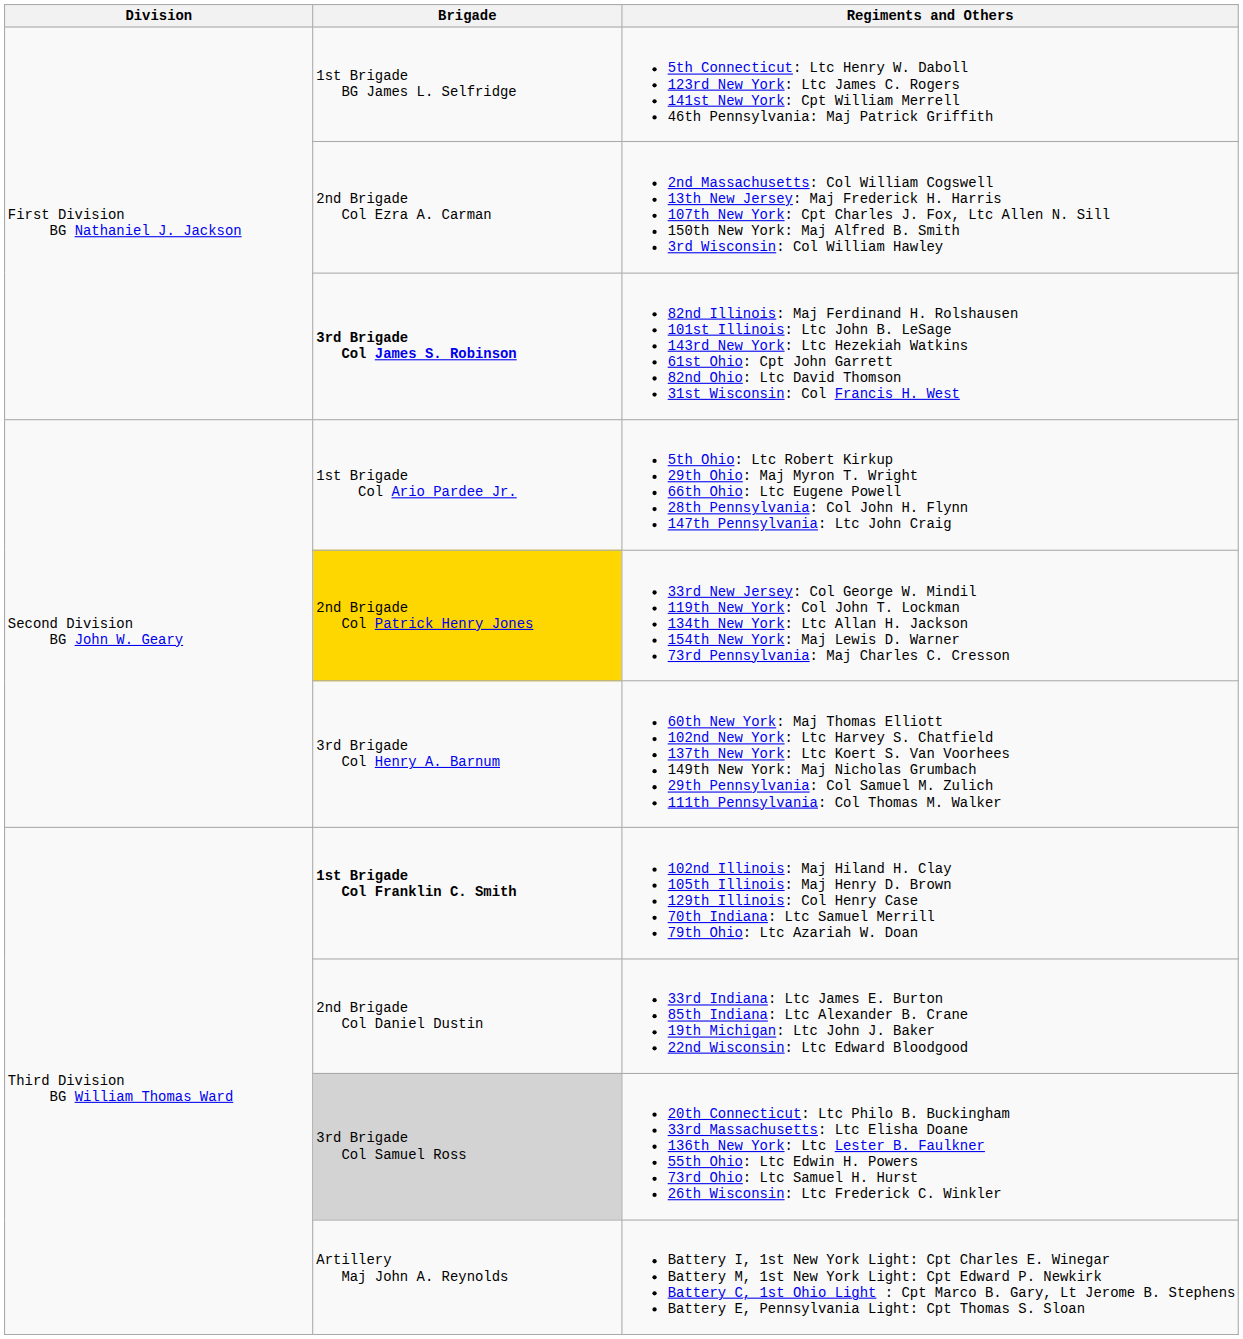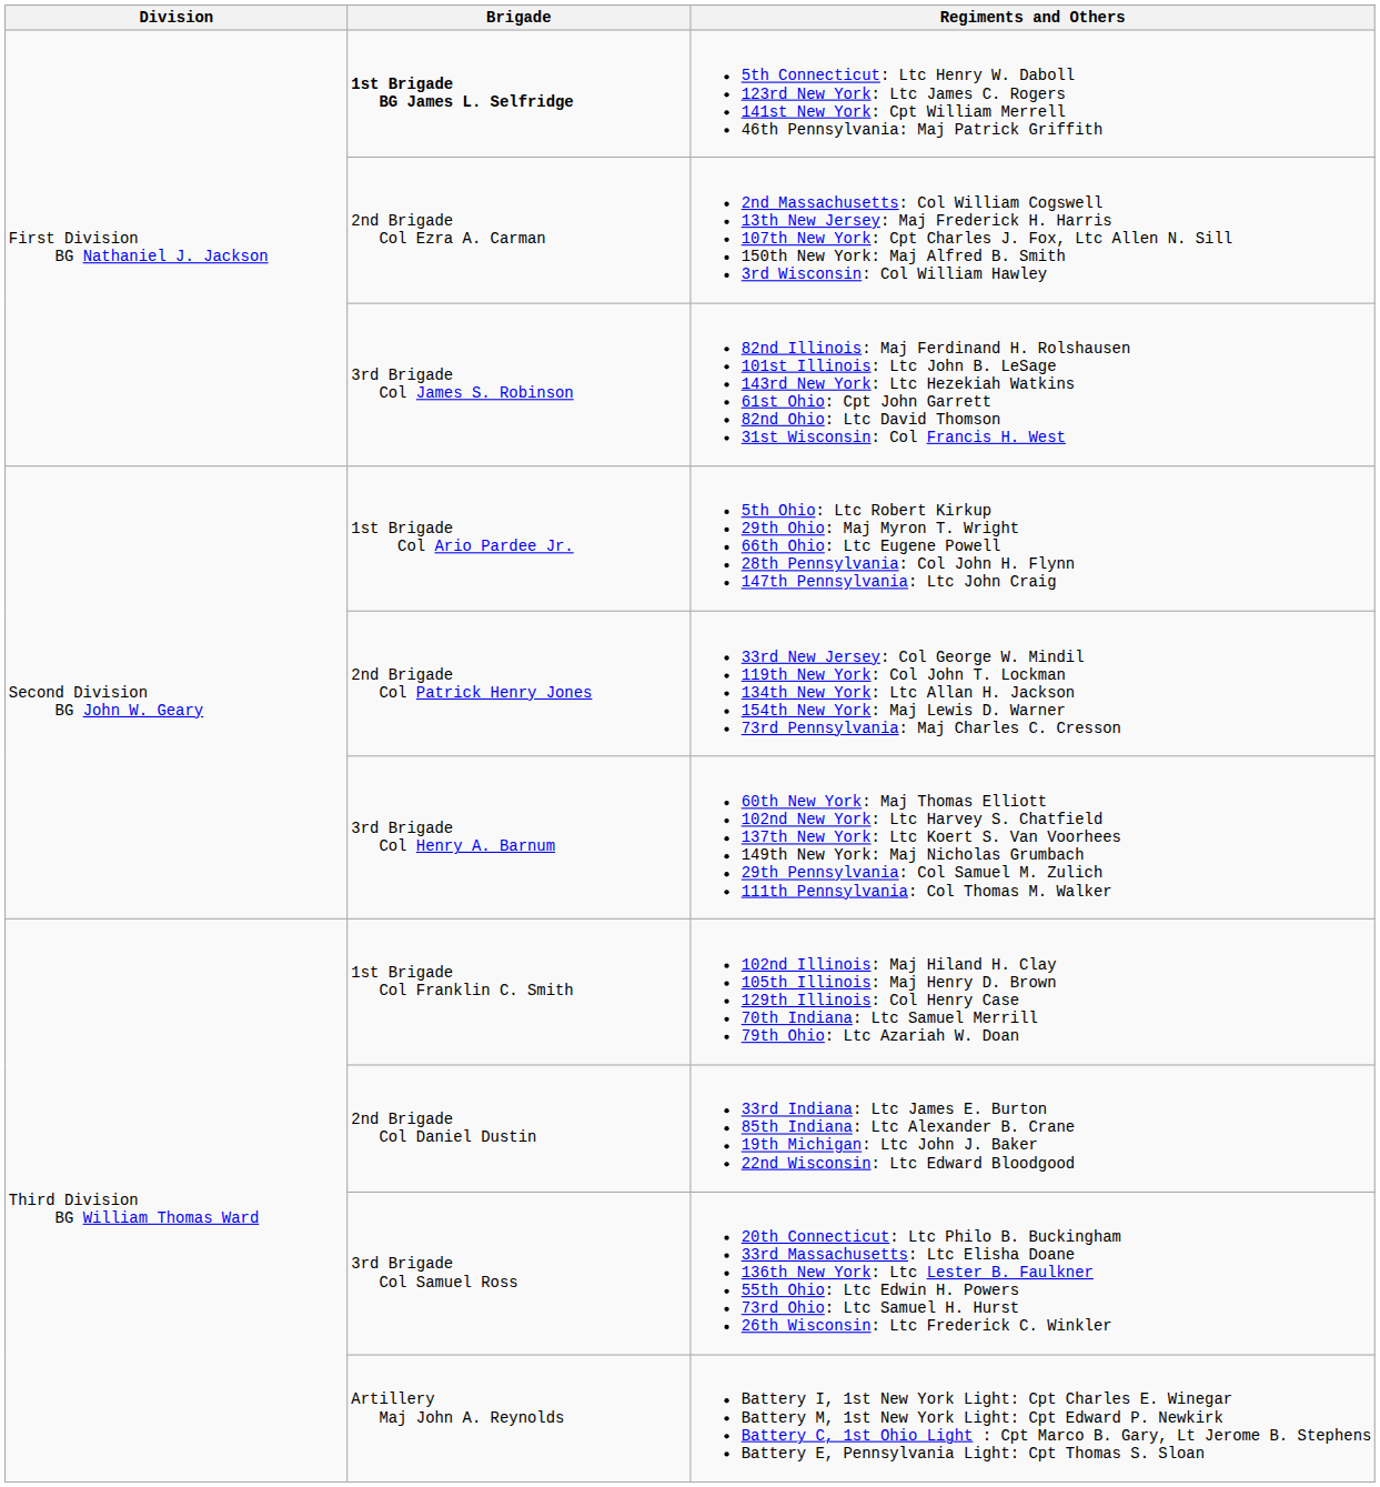1st Brigade BG James L. Selfridge | Brigade: normal -> bold
3rd Brigade Col James S. Robinson | Brigade: bold -> normal
2nd Brigade Col Patrick Henry Jones | Brigade: gold background -> no background
1st Brigade Col Franklin C. Smith | Brigade: bold -> normal
3rd Brigade Col Samuel Ross | Brigade: lightgrey background -> no background
